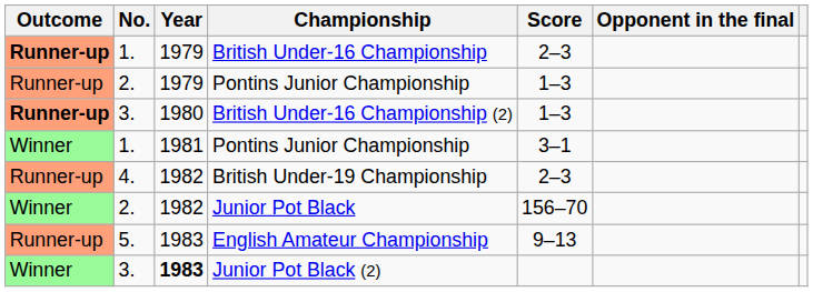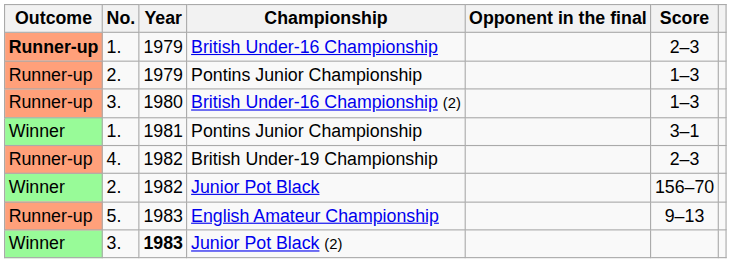columns swapped: Opponent in the final <-> Score
British Under-16 Championship (2) | Outcome: bold -> normal
